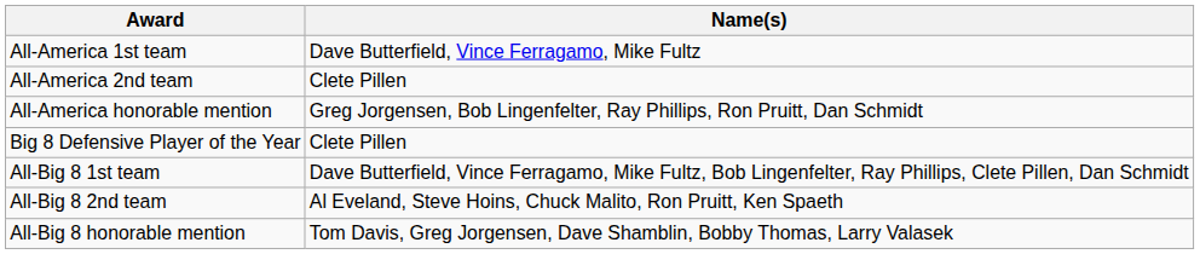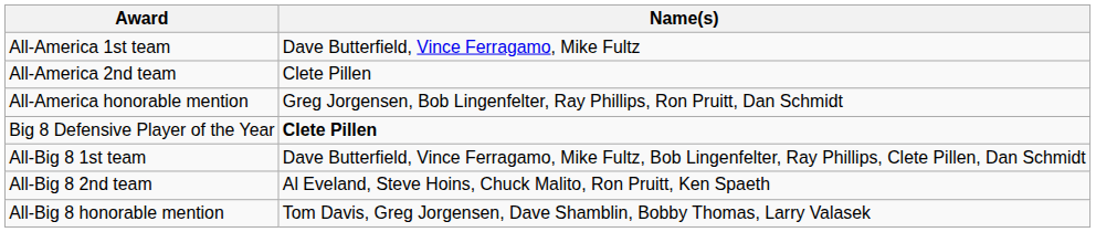Big 8 Defensive Player of the Year | Name(s): normal -> bold
